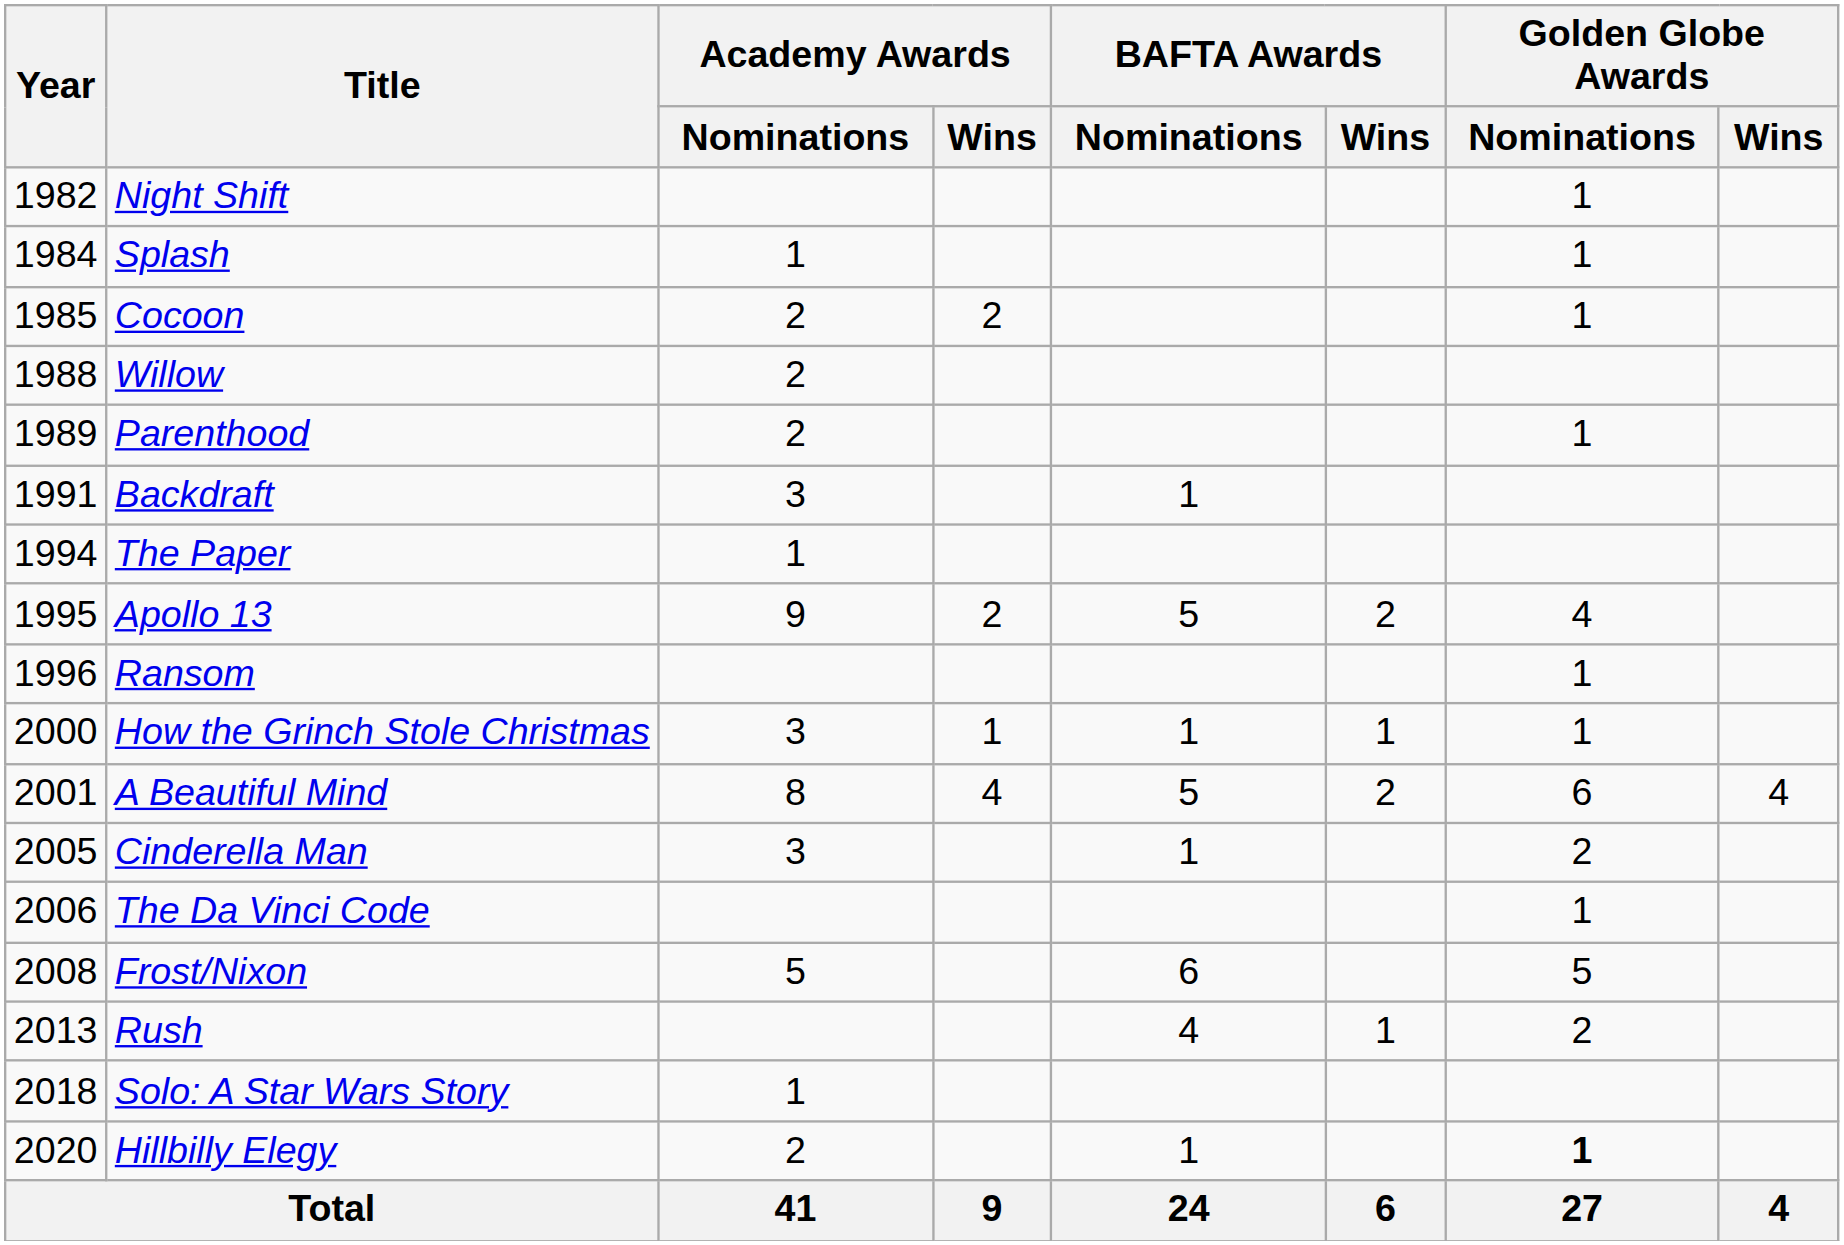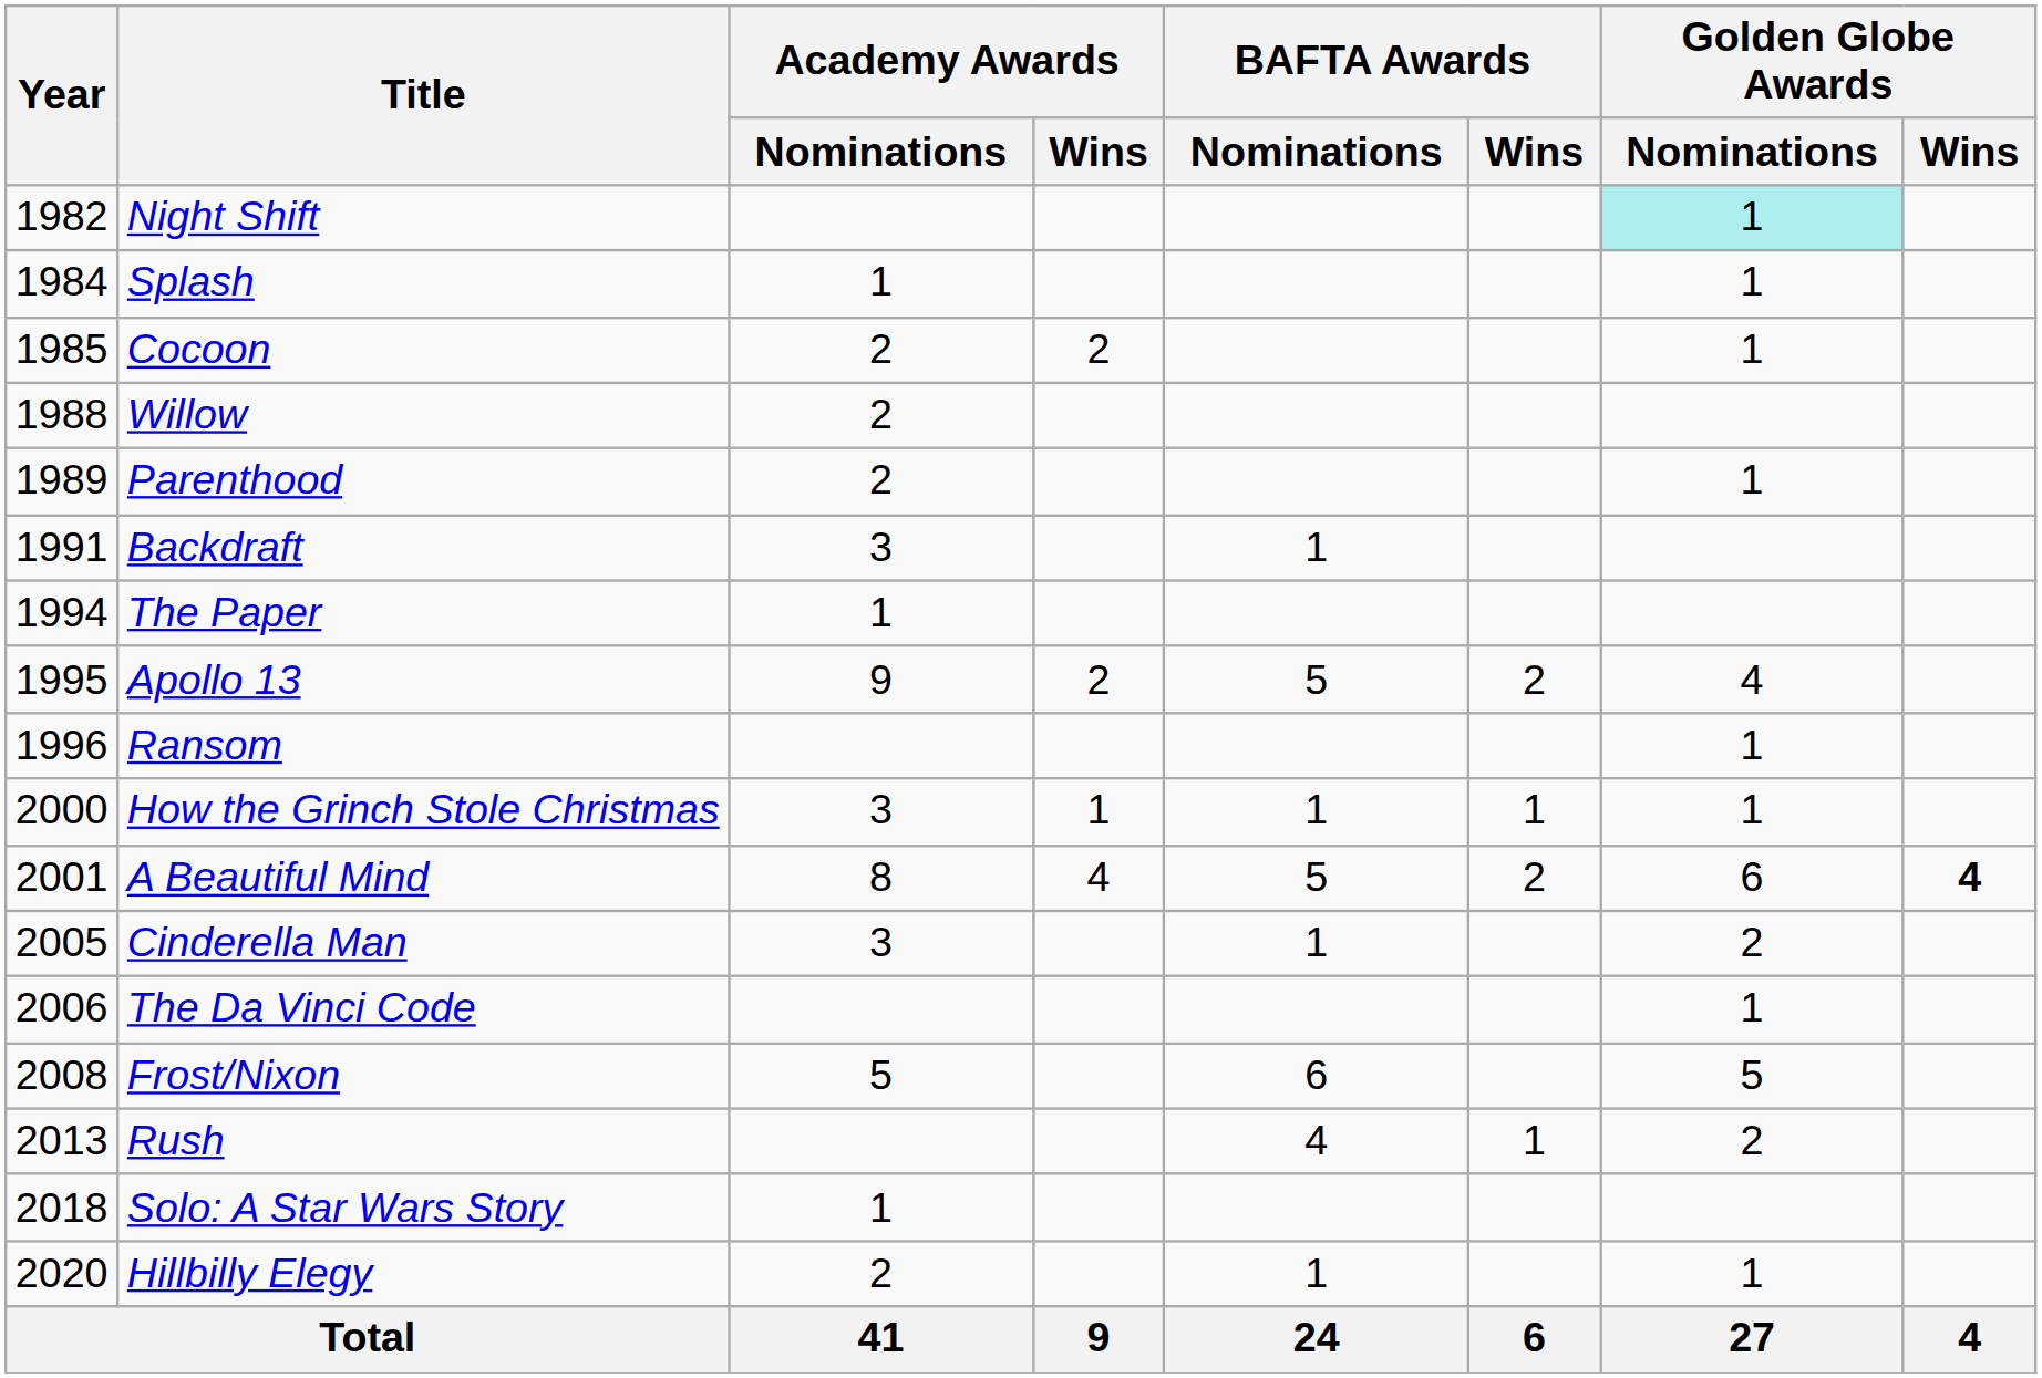Night Shift | Golden Globe Awards / Nominations: no background -> paleturquoise background
A Beautiful Mind | Golden Globe Awards / Wins: normal -> bold
Hillbilly Elegy | Golden Globe Awards / Nominations: bold -> normal
